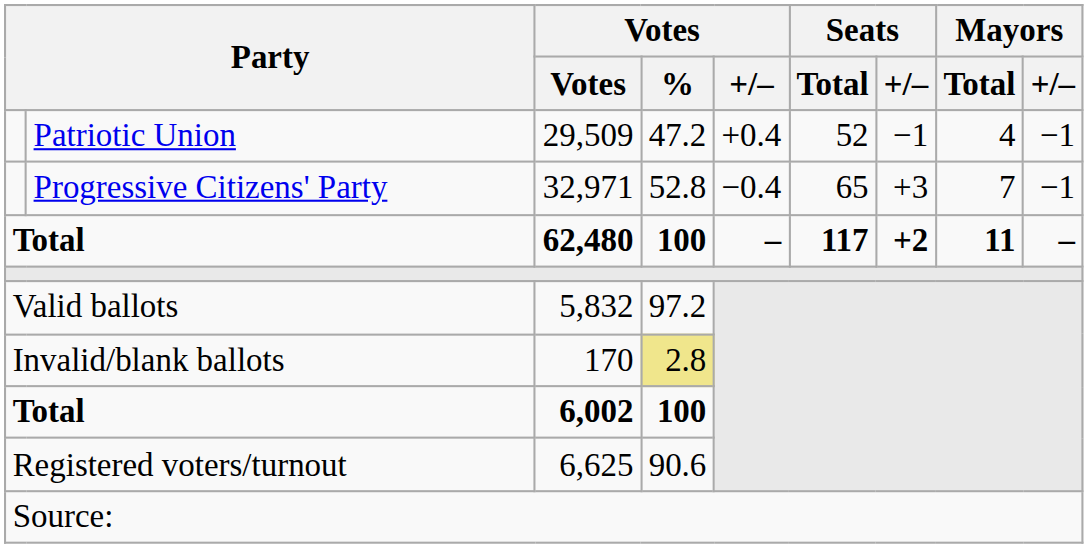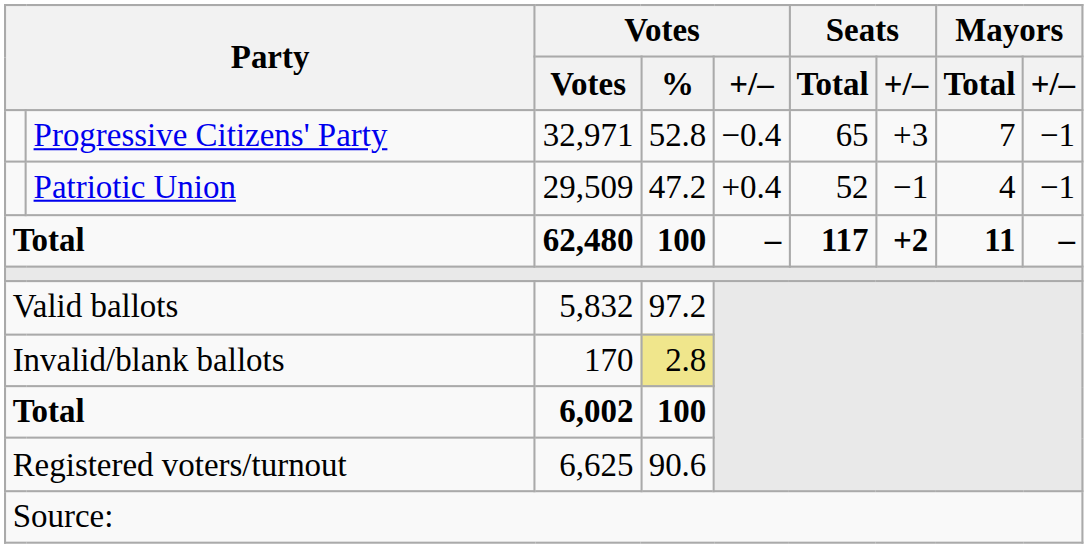rows swapped: 32,971 <-> 29,509
